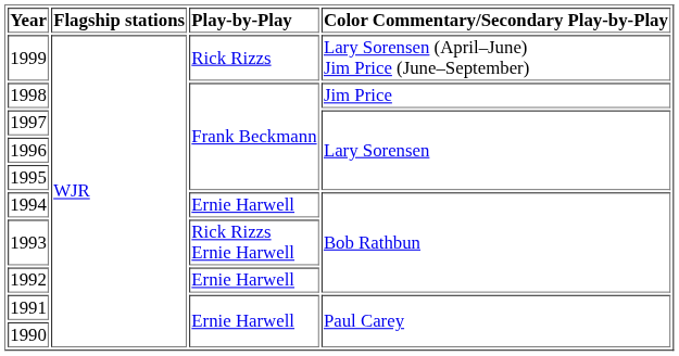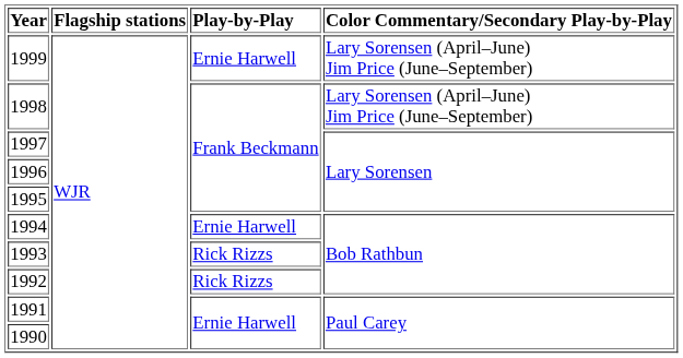1999 | Play-by-Play: Rick Rizzs -> Ernie Harwell
1998 | Color Commentary/Secondary Play-by-Play: Jim Price -> Lary Sorensen (April–June) Jim Price (June–September)
1993 | Play-by-Play: Rick Rizzs Ernie Harwell -> Rick Rizzs
1992 | Play-by-Play: Ernie Harwell -> Rick Rizzs
